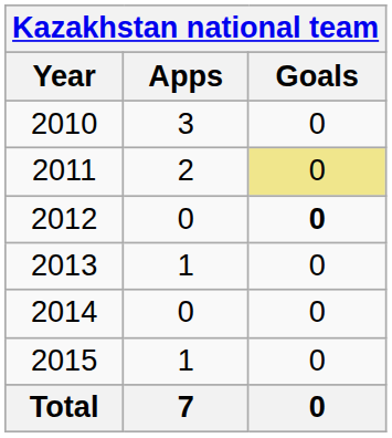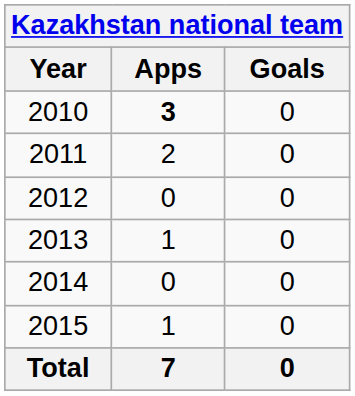2010 | Apps: normal -> bold
2011 | Goals: khaki background -> no background
2012 | Goals: bold -> normal
